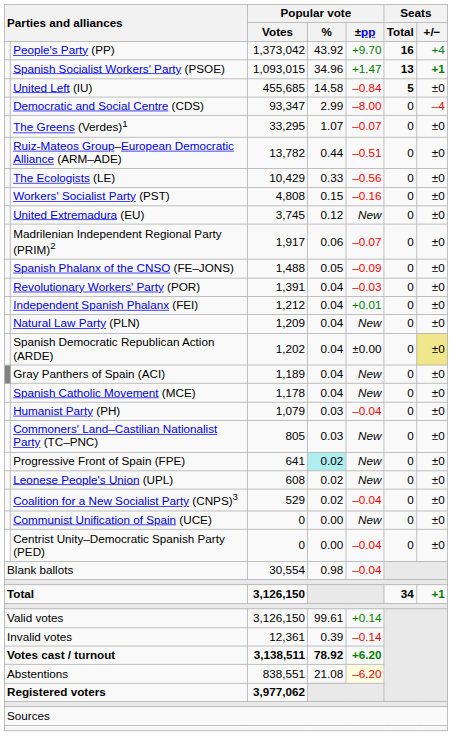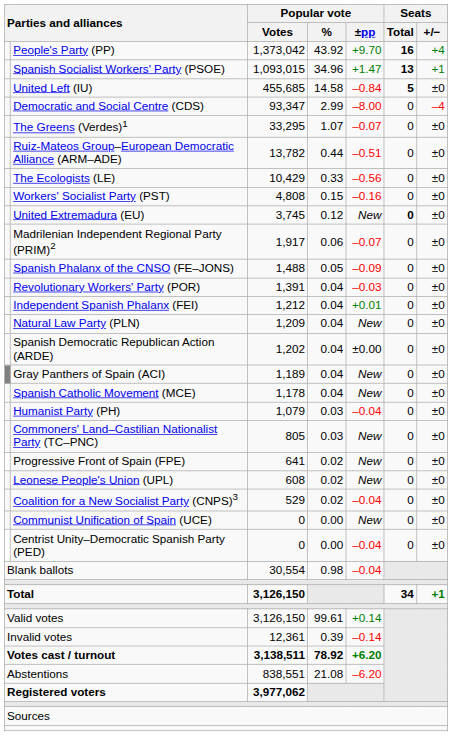Spanish Socialist Workers' Party (PSOE) | Seats / +/−: bold -> normal
United Extremadura (EU) | Seats / Total: normal -> bold
Spanish Democratic Republican Action (ARDE) | Seats / +/−: khaki background -> no background
Progressive Front of Spain (FPE) | Popular vote / %: paleturquoise background -> no background
Abstentions | Popular vote / ±pp: lightyellow background -> no background
